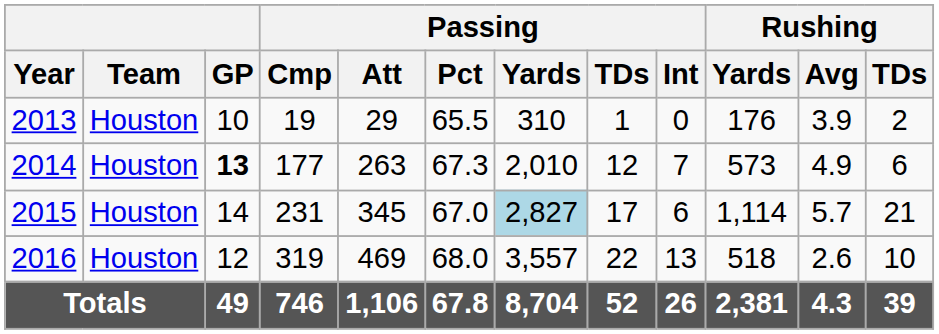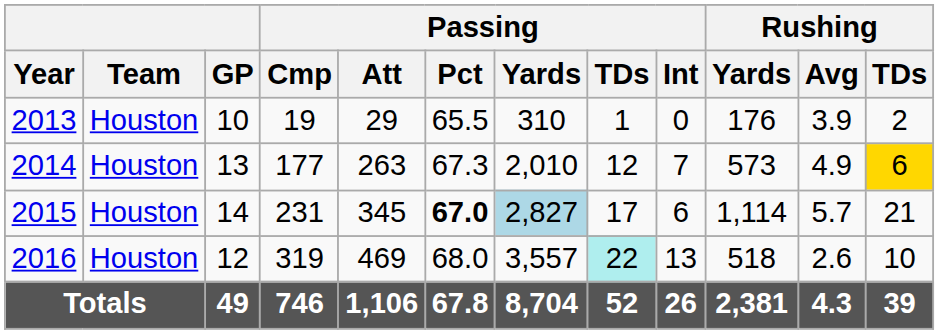2014 | GP: bold -> normal
2014 | Rushing / TDs: no background -> gold background
2015 | Passing / Pct: normal -> bold
2016 | Passing / TDs: no background -> paleturquoise background
